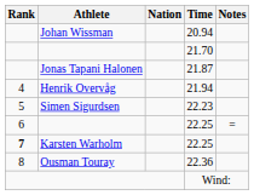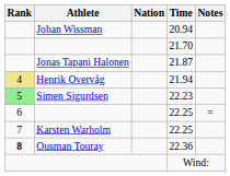21.94 | Rank: no background -> khaki background
22.23 | Rank: no background -> lightgreen background
Karsten Warholm / 22.25 | Rank: bold -> normal
22.36 | Rank: normal -> bold
